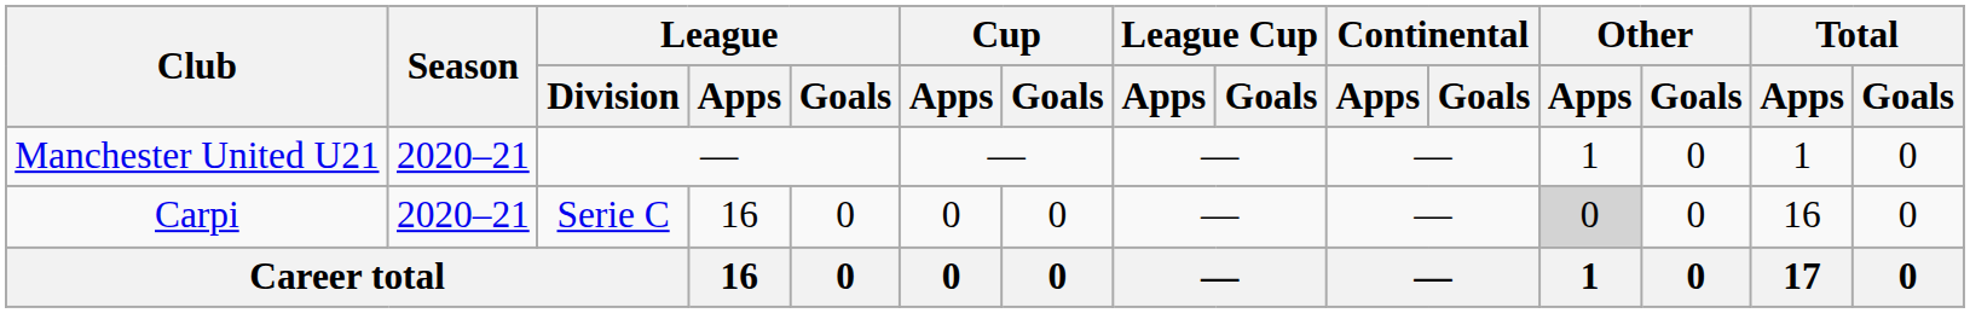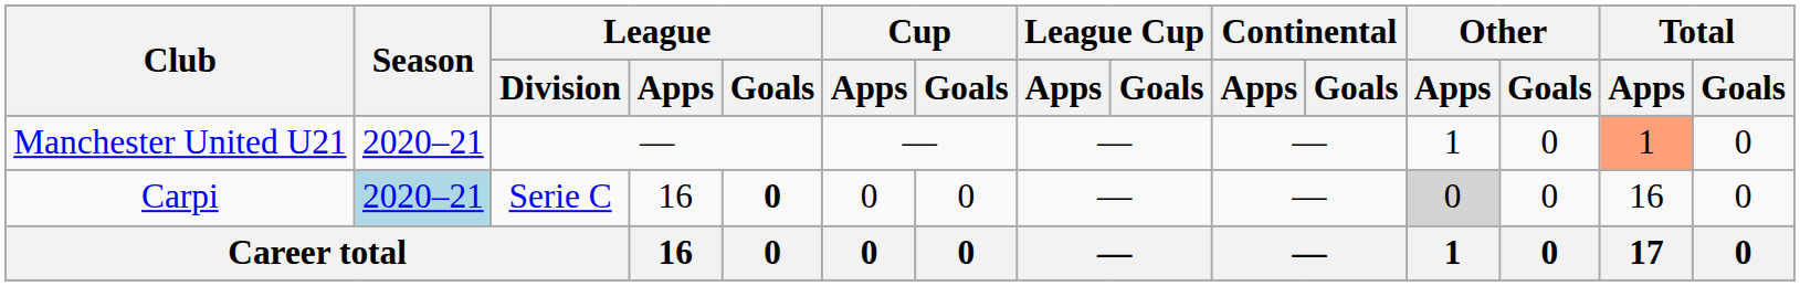Manchester United U21 | Total / Apps: no background -> lightsalmon background
Carpi | Season: no background -> lightblue background
Carpi | League / Goals: normal -> bold
